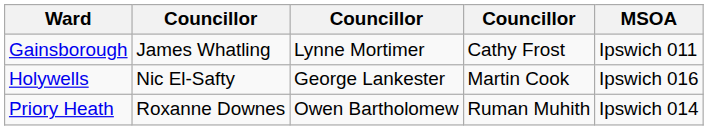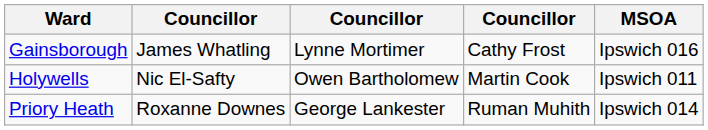Gainsborough | MSOA: Ipswich 011 -> Ipswich 016
Holywells | column 3: George Lankester -> Owen Bartholomew
Holywells | MSOA: Ipswich 016 -> Ipswich 011
Priory Heath | column 3: Owen Bartholomew -> George Lankester
